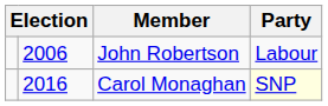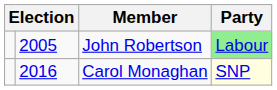John Robertson | column 2: 2006 -> 2005
John Robertson | Party: no background -> lightgreen background
